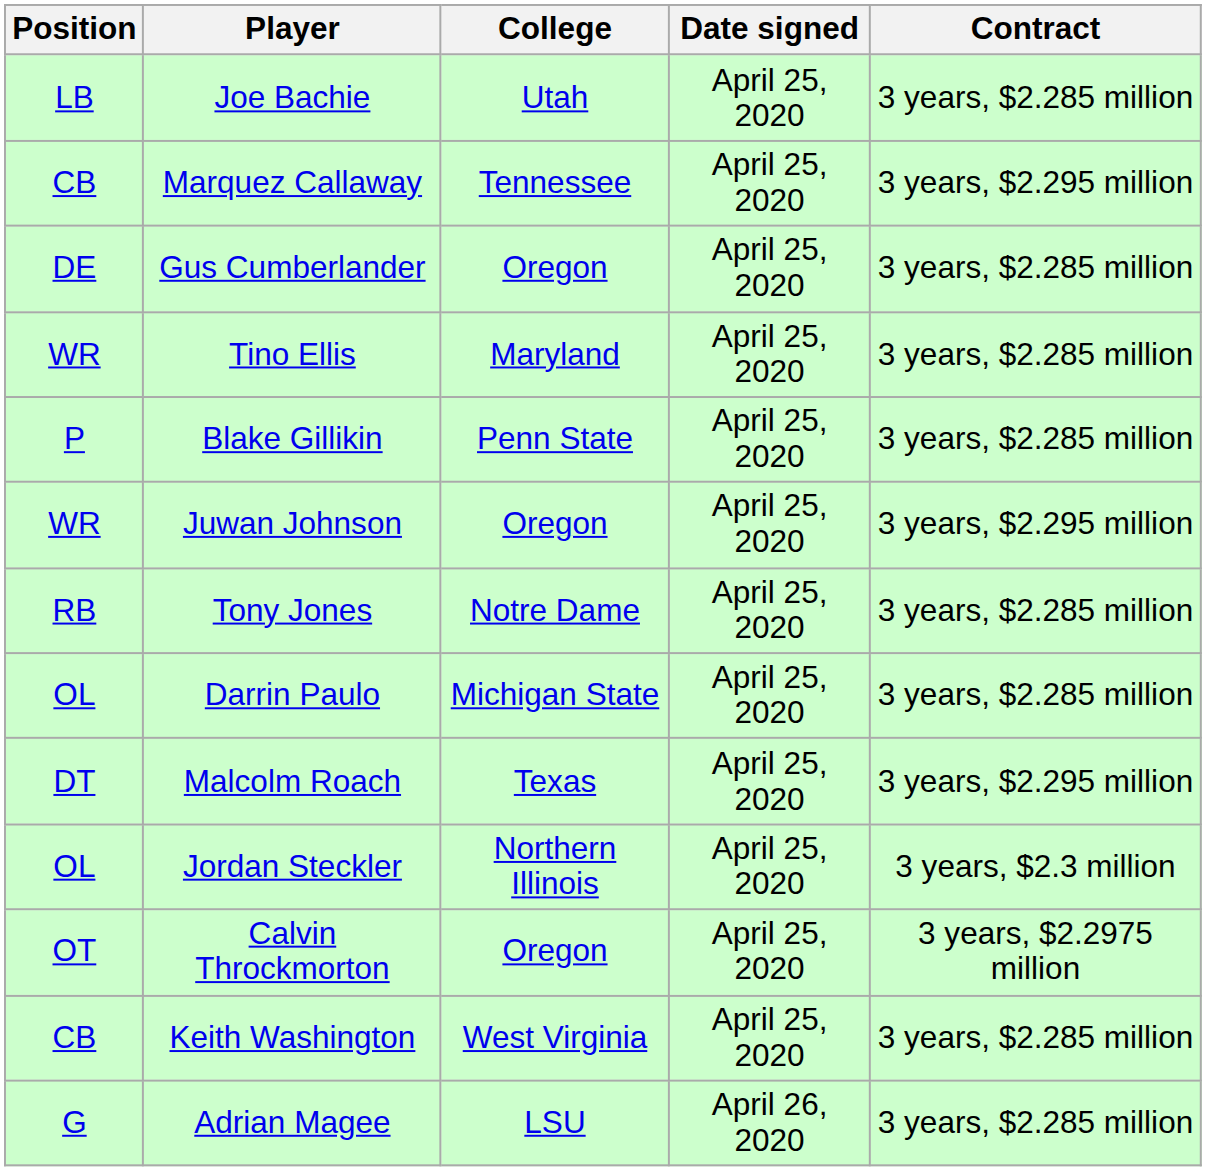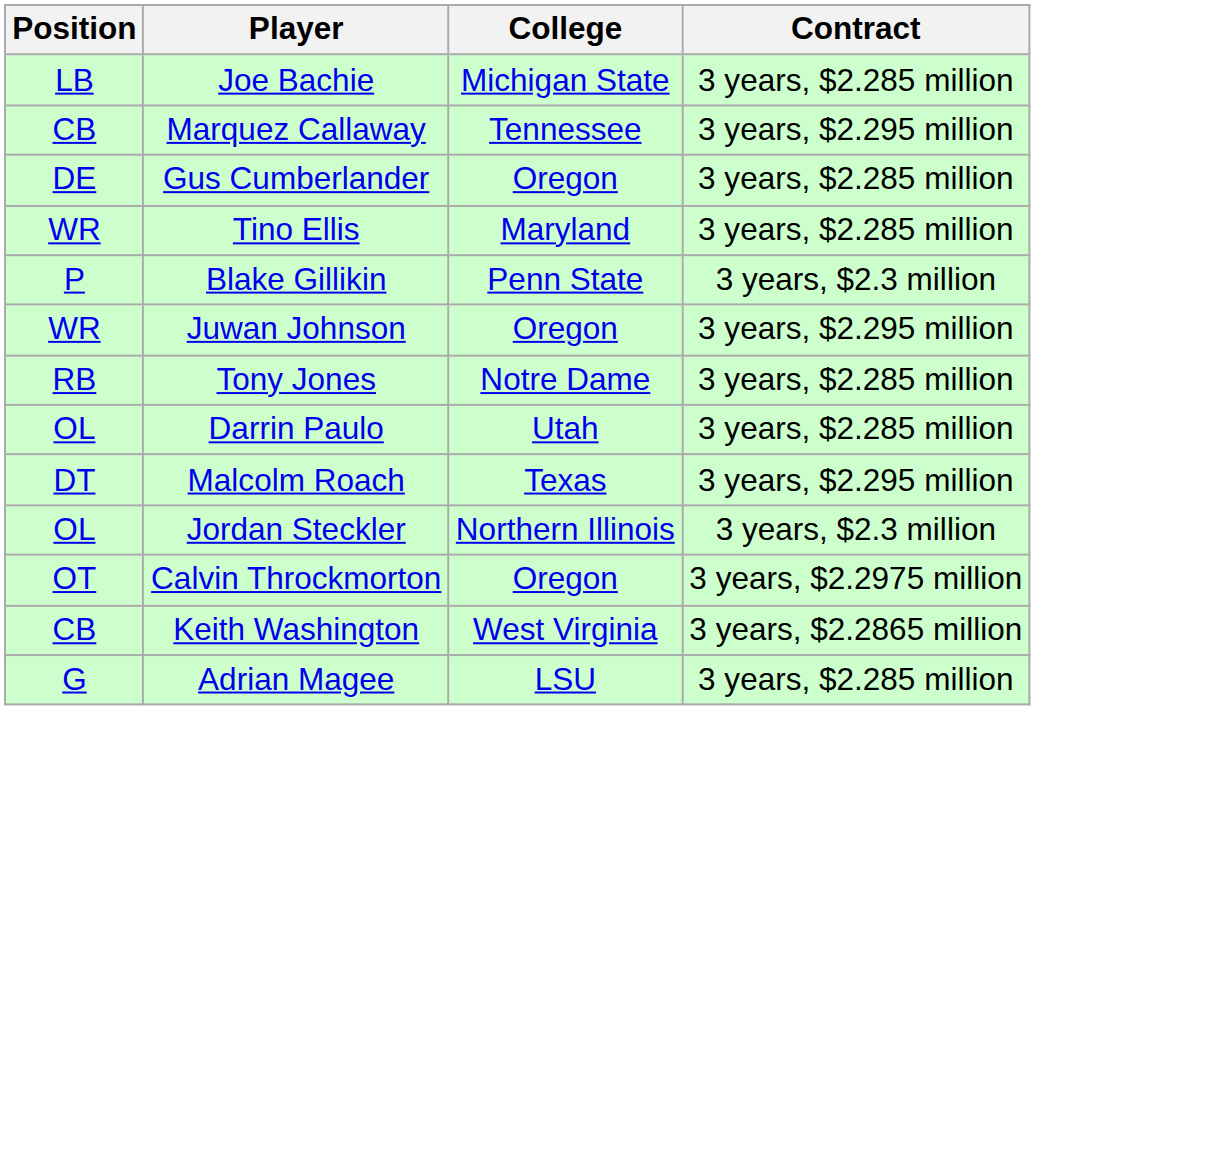- column: Date signed | April 25, 2020 | April 25, 2020 | April 25, 2020 | April 25, 2020 | April 25, 2020 | April 25, 2020 | April 25, 2020 | April 25, 2020 | April 25, 2020 | April 25, 2020 | April 25, 2020 | April 25, 2020 | April 26, 2020
Joe Bachie | College: Utah -> Michigan State
Blake Gillikin | Contract: 3 years, $2.285 million -> 3 years, $2.3 million
Darrin Paulo | College: Michigan State -> Utah
Keith Washington | Contract: 3 years, $2.285 million -> 3 years, $2.2865 million
